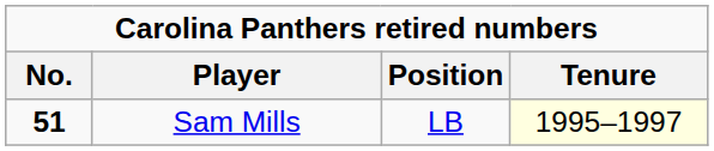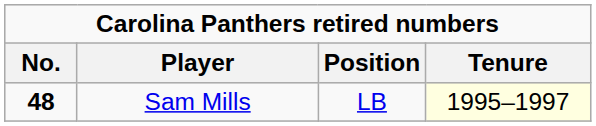Sam Mills | No.: 51 -> 48
